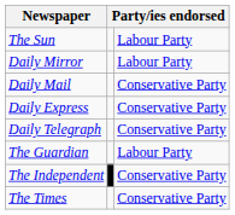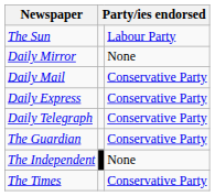Daily Mirror | column 3: Labour Party -> None
The Guardian | column 3: Labour Party -> Conservative Party
The Independent | column 3: Conservative Party -> None
